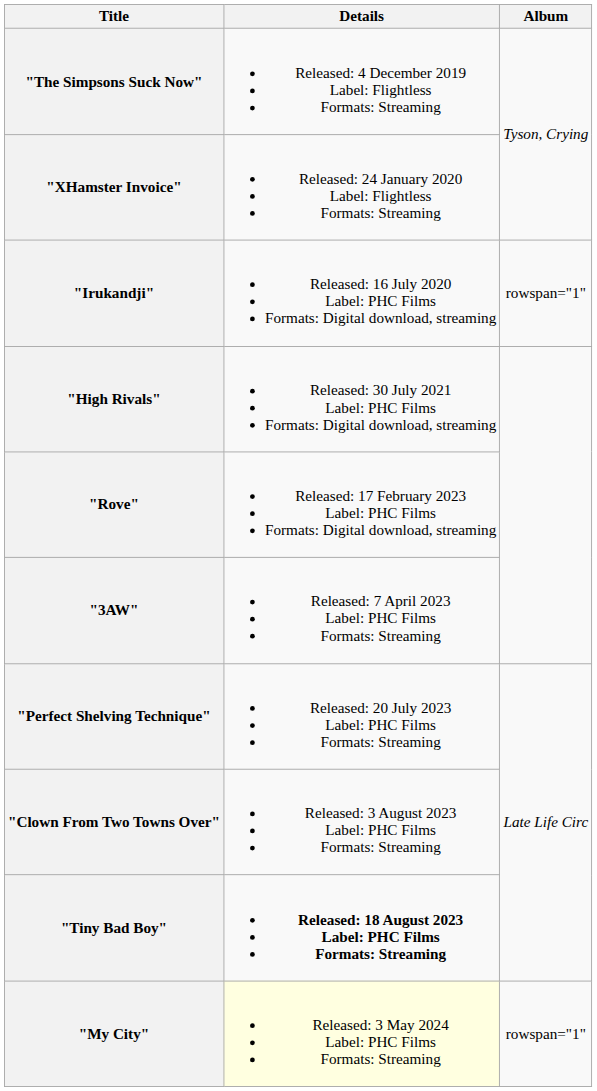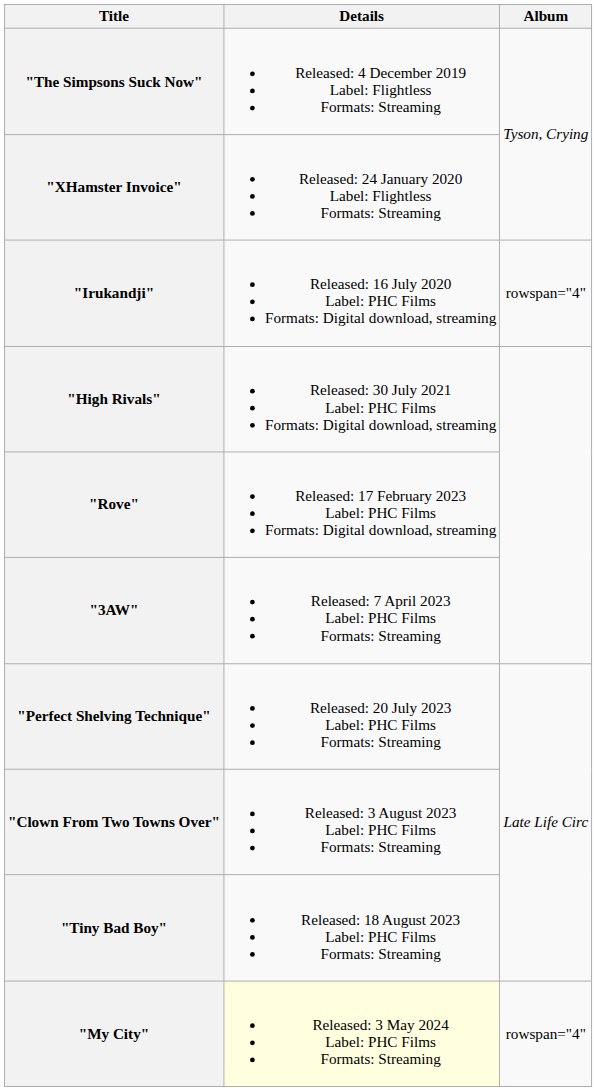"Irukandji" | Album: rowspan="1" -> rowspan="4"
"Tiny Bad Boy" | Details: bold -> normal
"My City" | Album: rowspan="1" -> rowspan="4"
